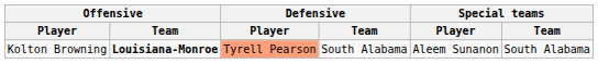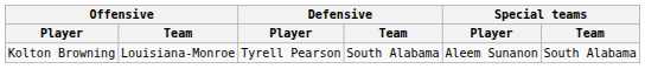Kolton Browning | Offensive / Team: bold -> normal
Kolton Browning | Defensive / Player: lightsalmon background -> no background
